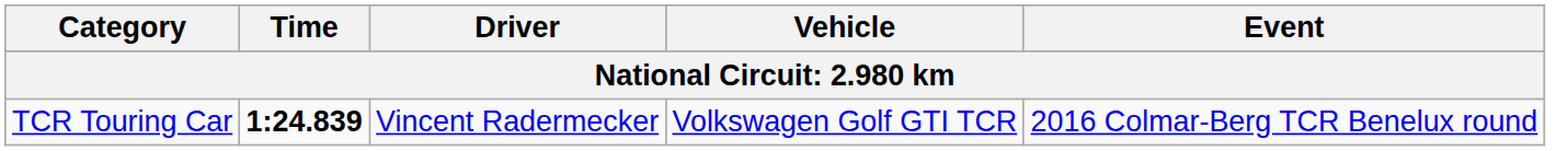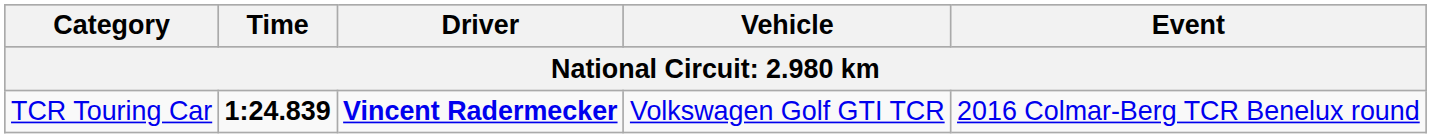TCR Touring Car | Driver: normal -> bold
